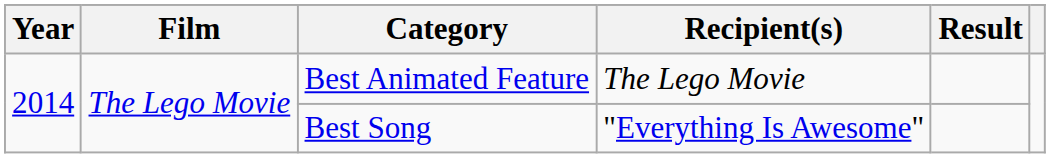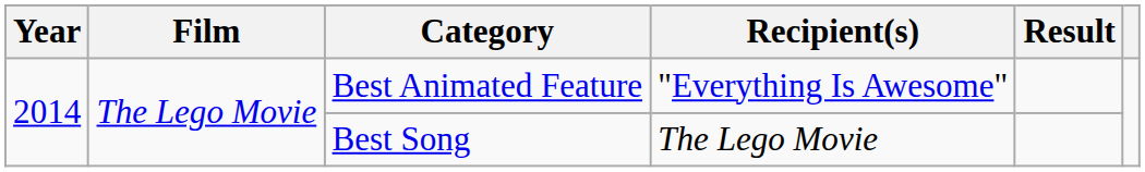Best Animated Feature | Recipient(s): The Lego Movie -> "Everything Is Awesome"
Best Song | Recipient(s): "Everything Is Awesome" -> The Lego Movie
